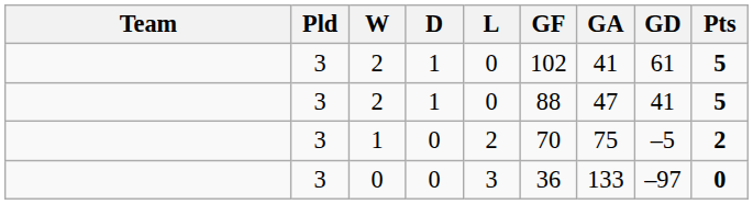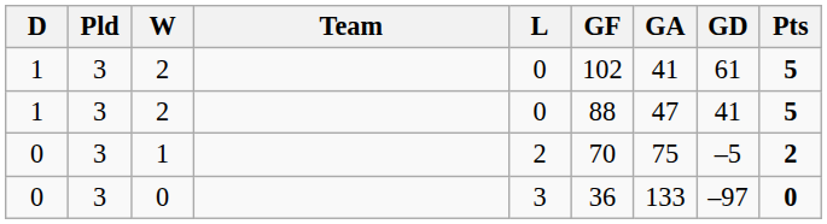columns swapped: Team <-> D
